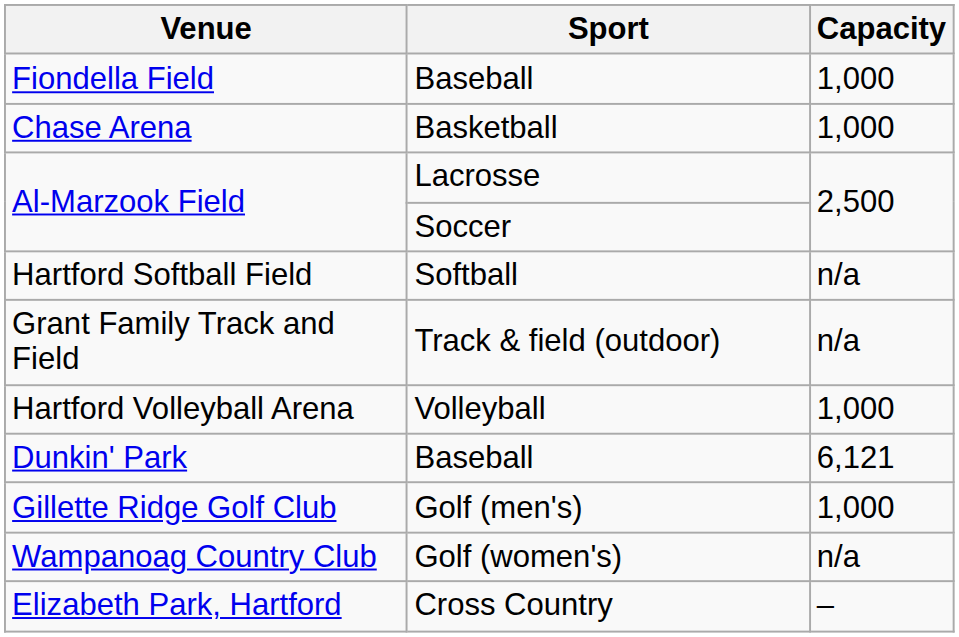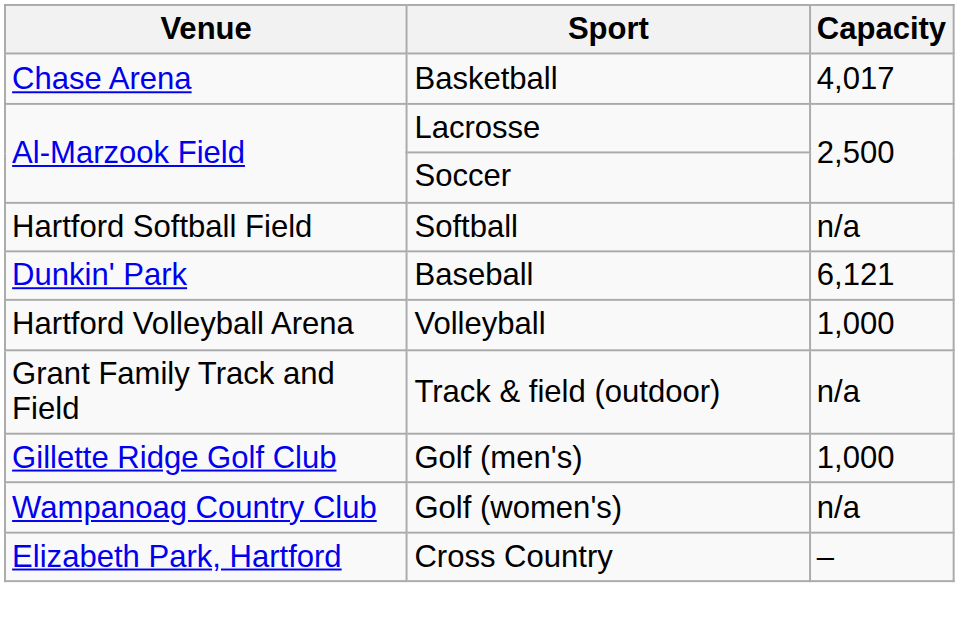- row: Fiondella Field | Baseball | 1,000
Chase Arena | Capacity: 1,000 -> 4,017
rows swapped: Grant Family Track and Field <-> Dunkin' Park
